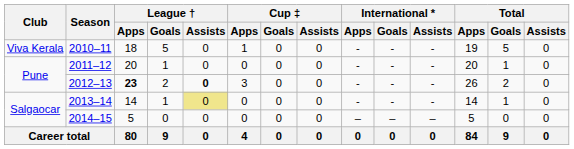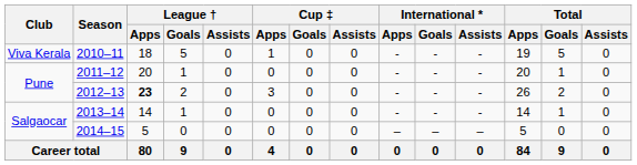2012–13 | League † / Assists: bold -> normal
2013–14 | League † / Assists: khaki background -> no background
